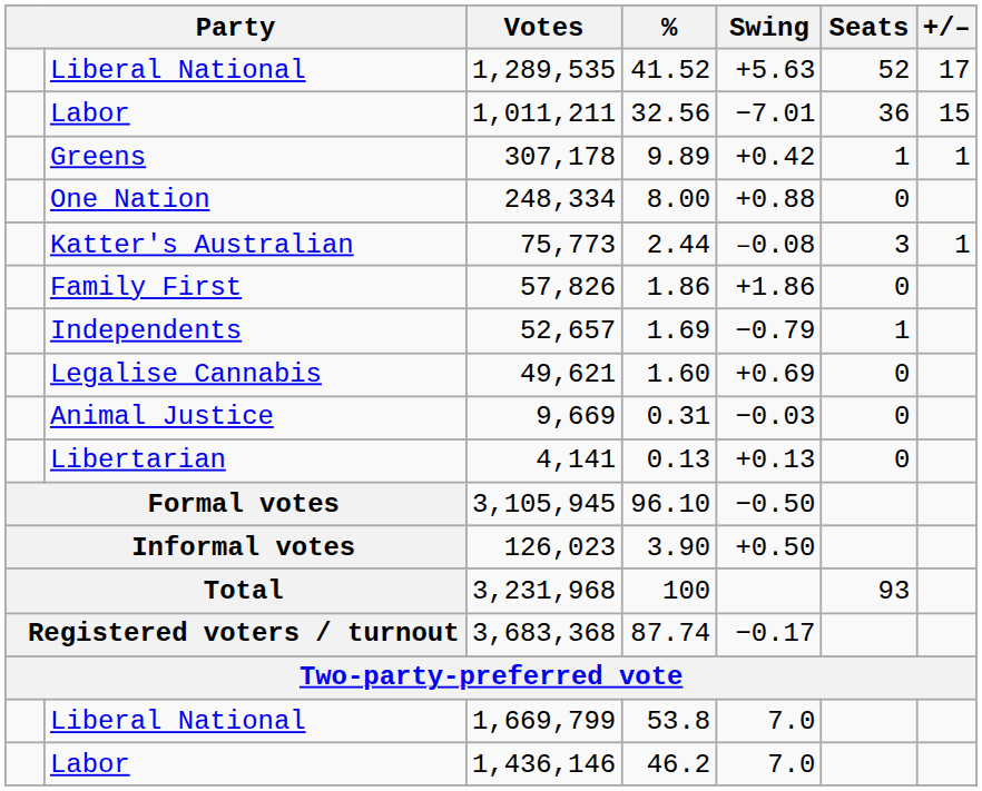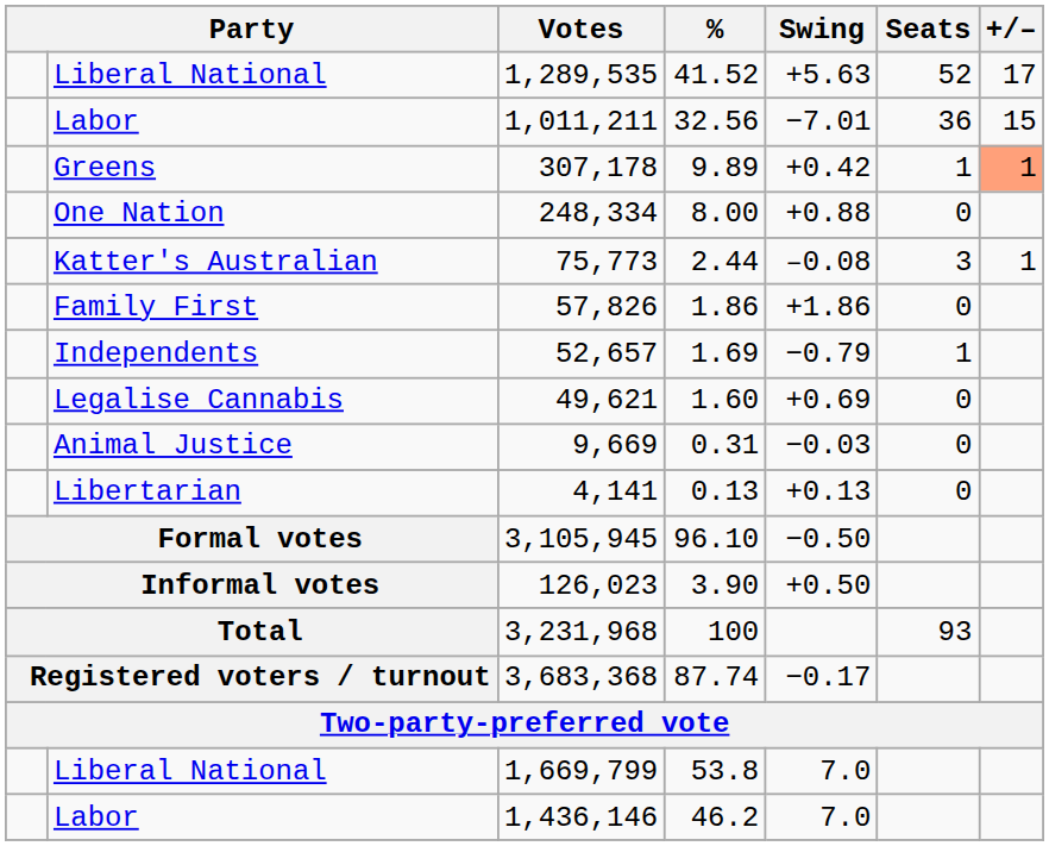307,178 | +/–: no background -> lightsalmon background
